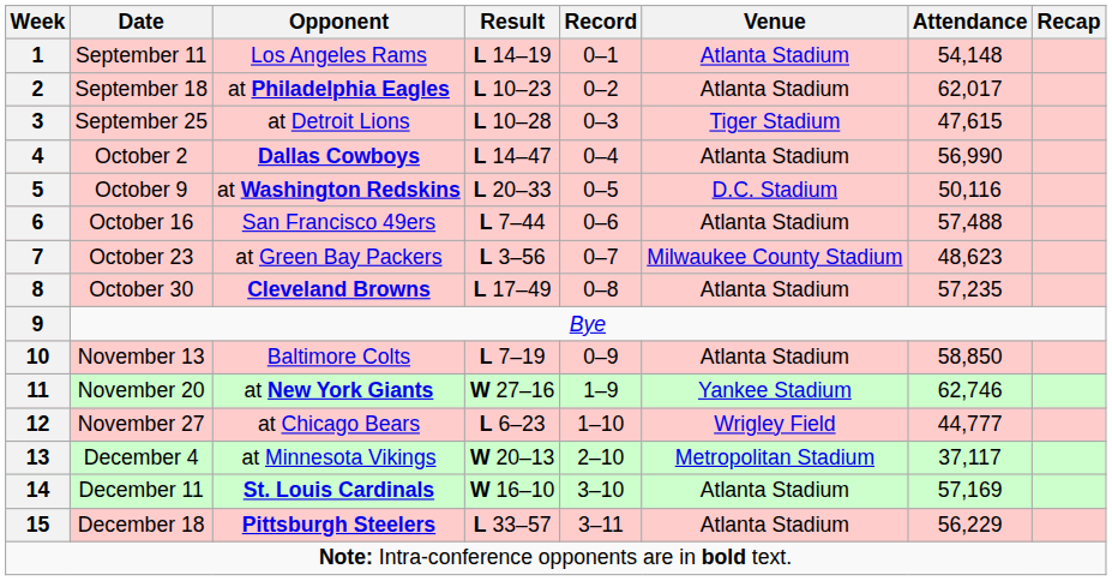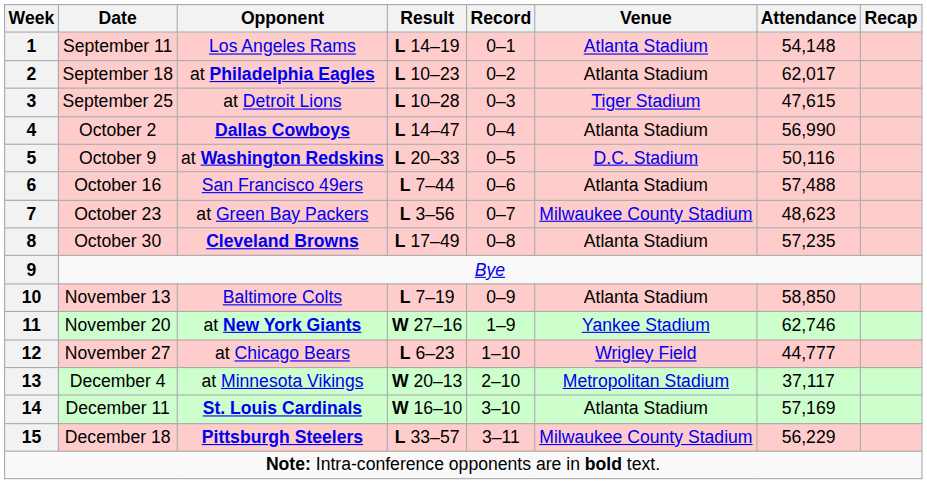15 | Venue: Atlanta Stadium -> Milwaukee County Stadium
